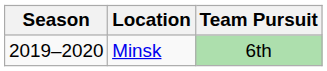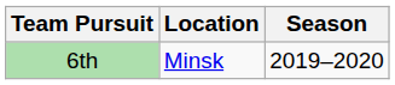columns swapped: Season <-> Team Pursuit
